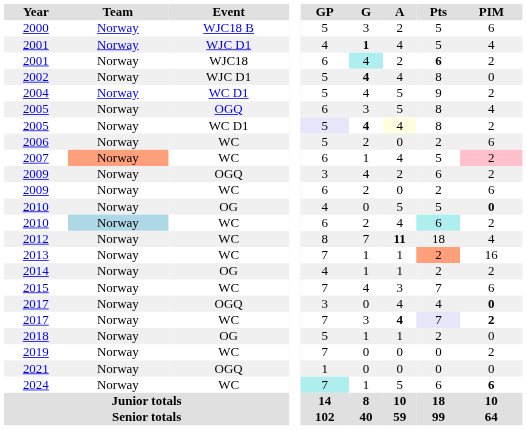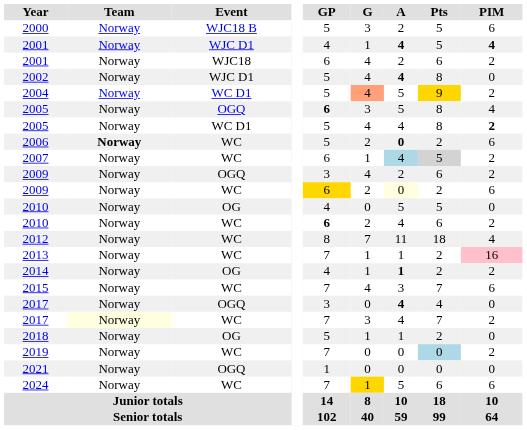2001 / WJC D1 | G: bold -> normal
2001 / WJC D1 | A: normal -> bold
2001 / WJC D1 | PIM: normal -> bold
2001 / WJC18 | G: paleturquoise background -> no background
2001 / WJC18 | Pts: bold -> normal
2002 | G: bold -> normal
2002 | A: normal -> bold
2004 | G: no background -> lightsalmon background
2004 | Pts: no background -> gold background
2005 / OGQ | GP: normal -> bold
2005 / WC D1 | GP: lavender background -> no background
2005 / WC D1 | G: bold -> normal
2005 / WC D1 | A: lightyellow background -> no background
2005 / WC D1 | PIM: normal -> bold
2006 | Team: normal -> bold
2006 | A: normal -> bold
2007 | Team: lightsalmon background -> no background
2007 | A: no background -> lightblue background
2007 | Pts: no background -> lightgrey background
2007 | PIM: pink background -> no background
2009 / WC | GP: no background -> gold background
2009 / WC | A: no background -> lightyellow background
2010 / OG | PIM: bold -> normal
2010 / WC | Team: lightblue background -> no background
2010 / WC | GP: normal -> bold
2010 / WC | Pts: paleturquoise background -> no background
2012 | A: bold -> normal
2013 | Pts: lightsalmon background -> no background
2013 | PIM: no background -> pink background
2014 | A: normal -> bold
2017 / OGQ | A: normal -> bold
2017 / OGQ | PIM: bold -> normal
2017 / WC | Team: no background -> lightyellow background
2017 / WC | A: bold -> normal
2017 / WC | Pts: lavender background -> no background
2017 / WC | PIM: bold -> normal
2019 | Pts: no background -> lightblue background
2024 | GP: paleturquoise background -> no background
2024 | G: no background -> gold background
2024 | PIM: bold -> normal
